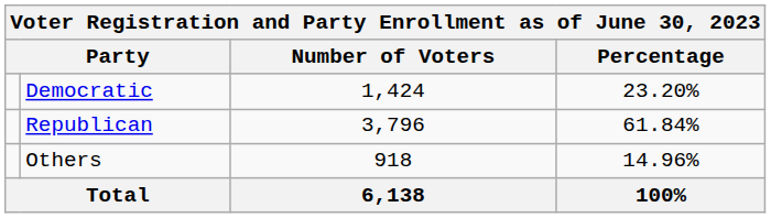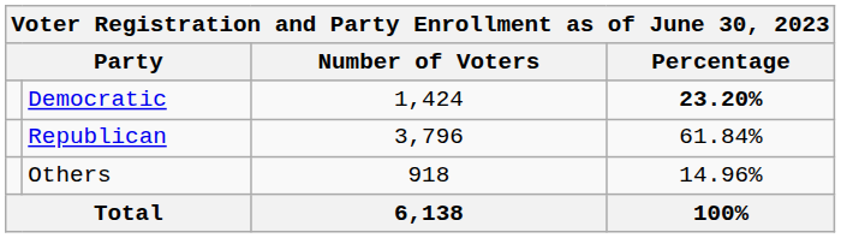Democratic | Percentage: normal -> bold
